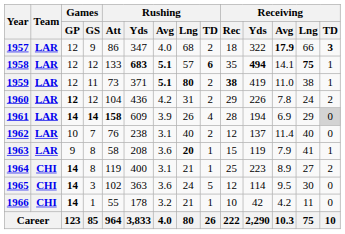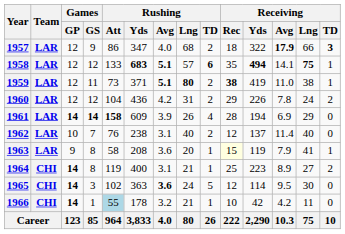1960 | Games / GP: bold -> normal
1961 | Receiving / TD: lightgrey background -> no background
1963 | Rushing / Lng: bold -> normal
1963 | Receiving / Rec: no background -> lightyellow background
1965 | Rushing / Avg: normal -> bold
1966 | Rushing / Att: no background -> lightblue background
